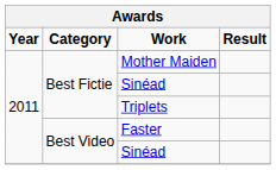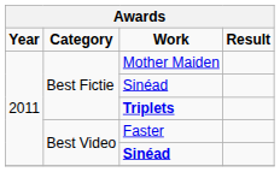Triplets | Work: normal -> bold
Best Video / Sinéad | Work: normal -> bold
